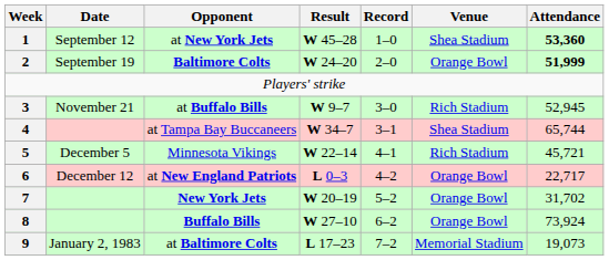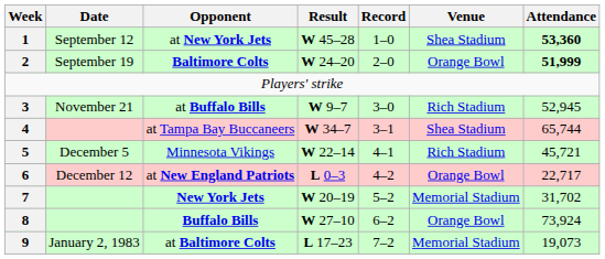7 | Venue: Orange Bowl -> Memorial Stadium
